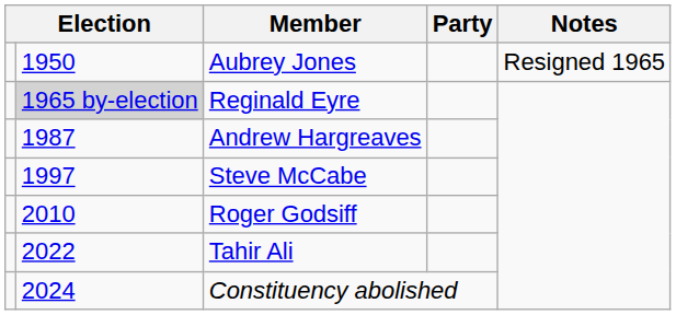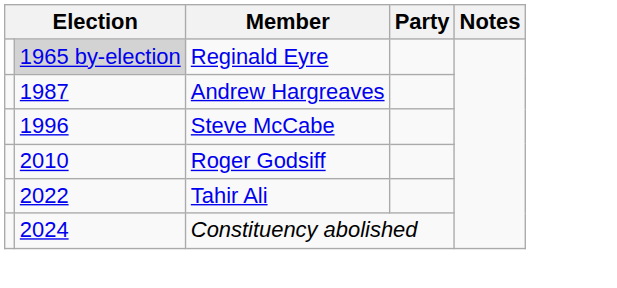- row: 1950 | Aubrey Jones | Resigned 1965
Steve McCabe | column 2: 1997 -> 1996
